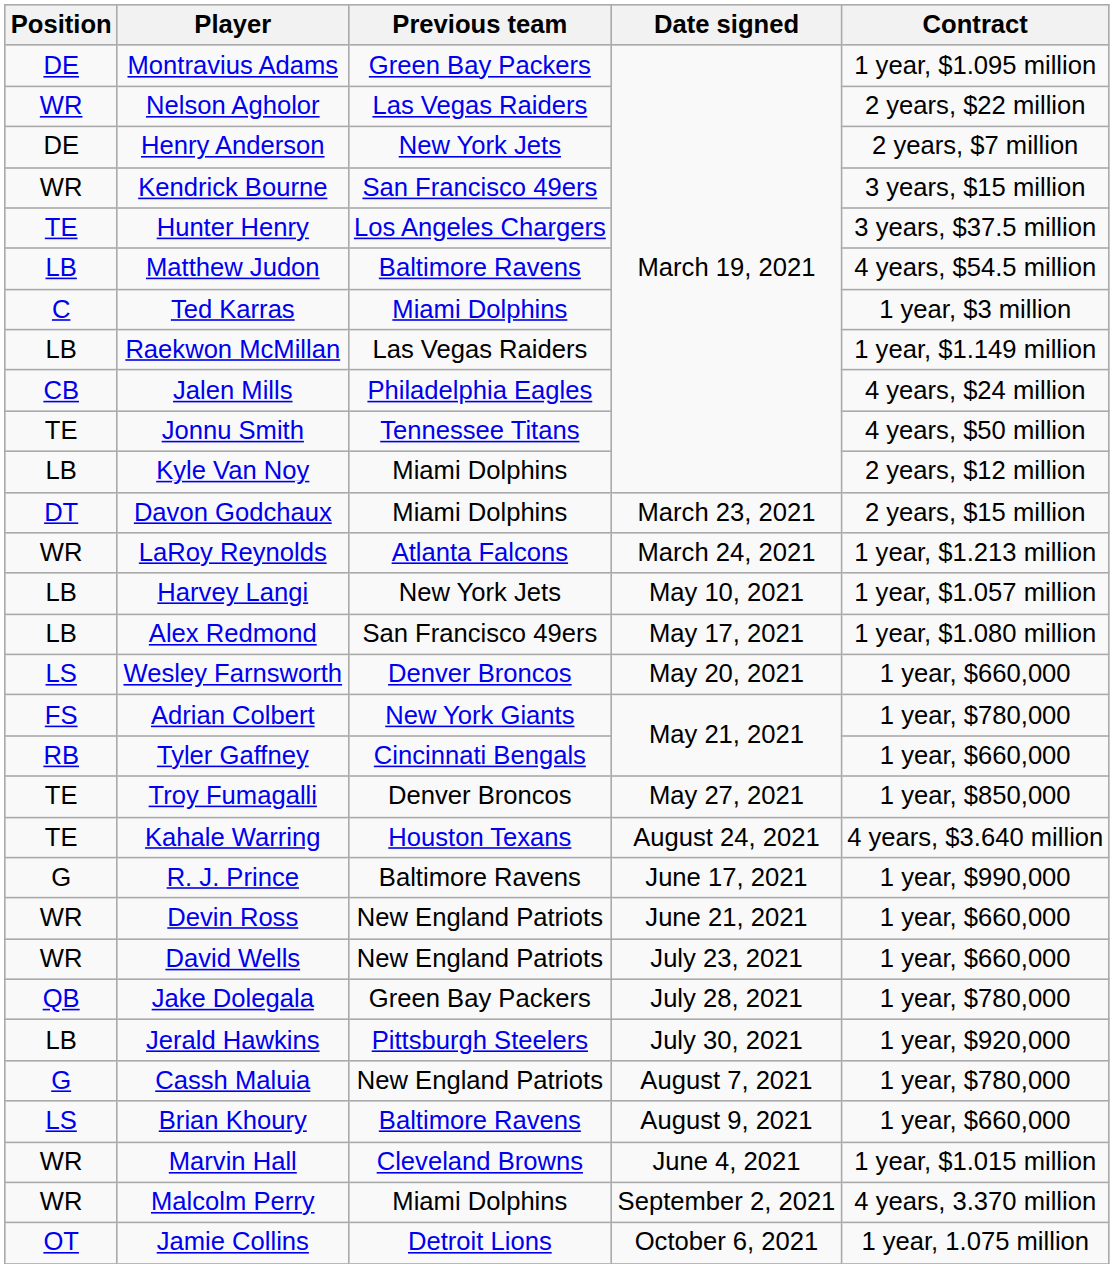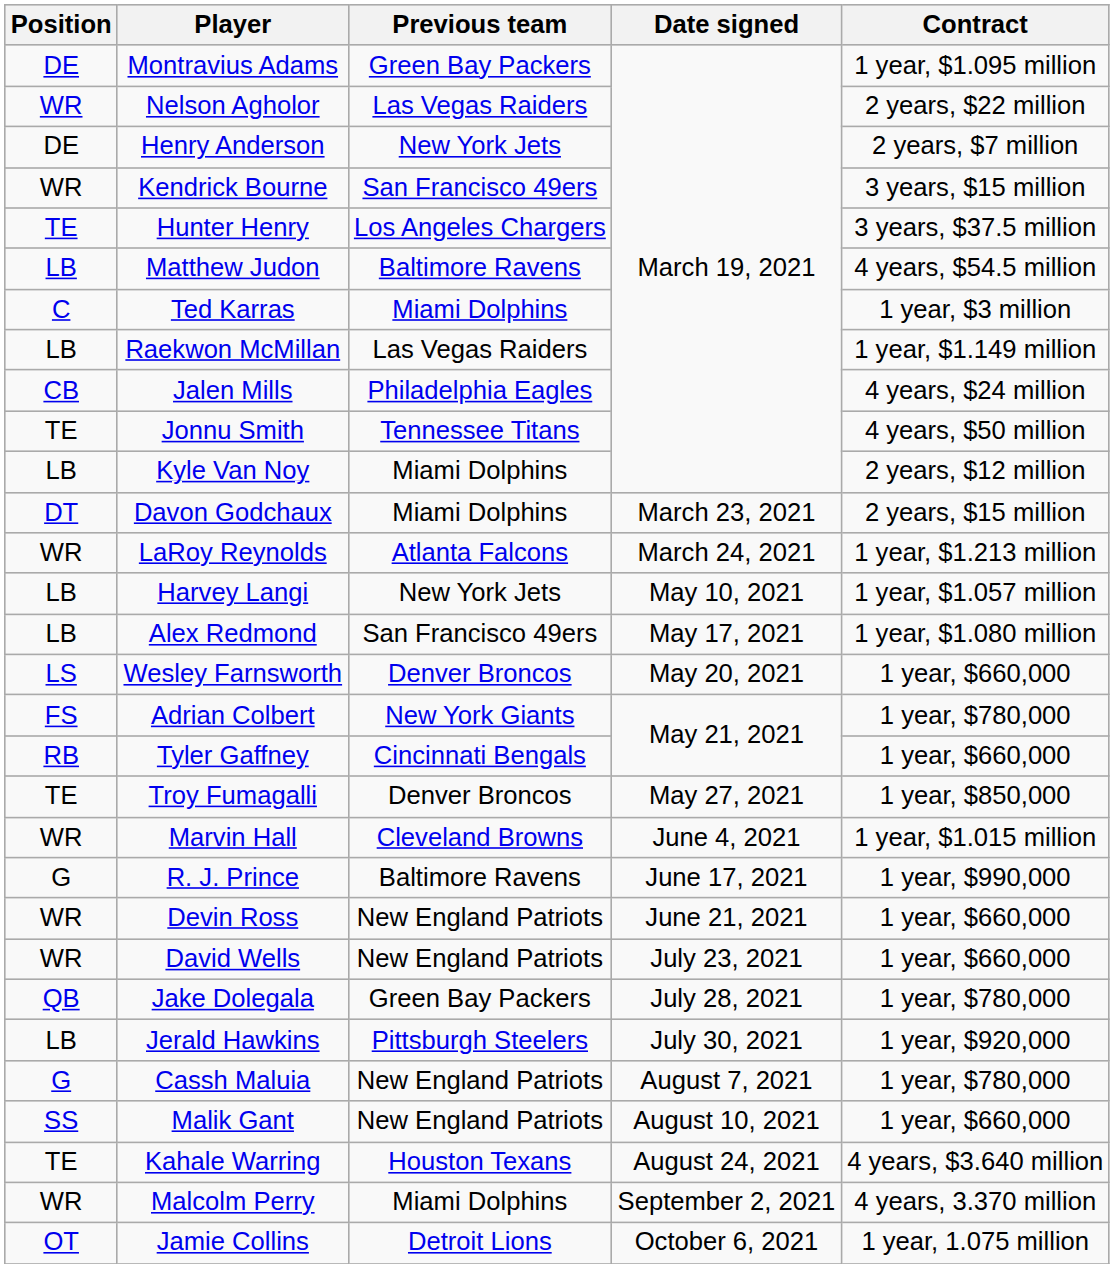rows swapped: Marvin Hall <-> Kahale Warring
- row: LS | Brian Khoury | Baltimore Ravens | August 9, 2021 | 1 year, $660,000
+ row: SS | Malik Gant | New England Patriots | August 10, 2021 | 1 year, $660,000
